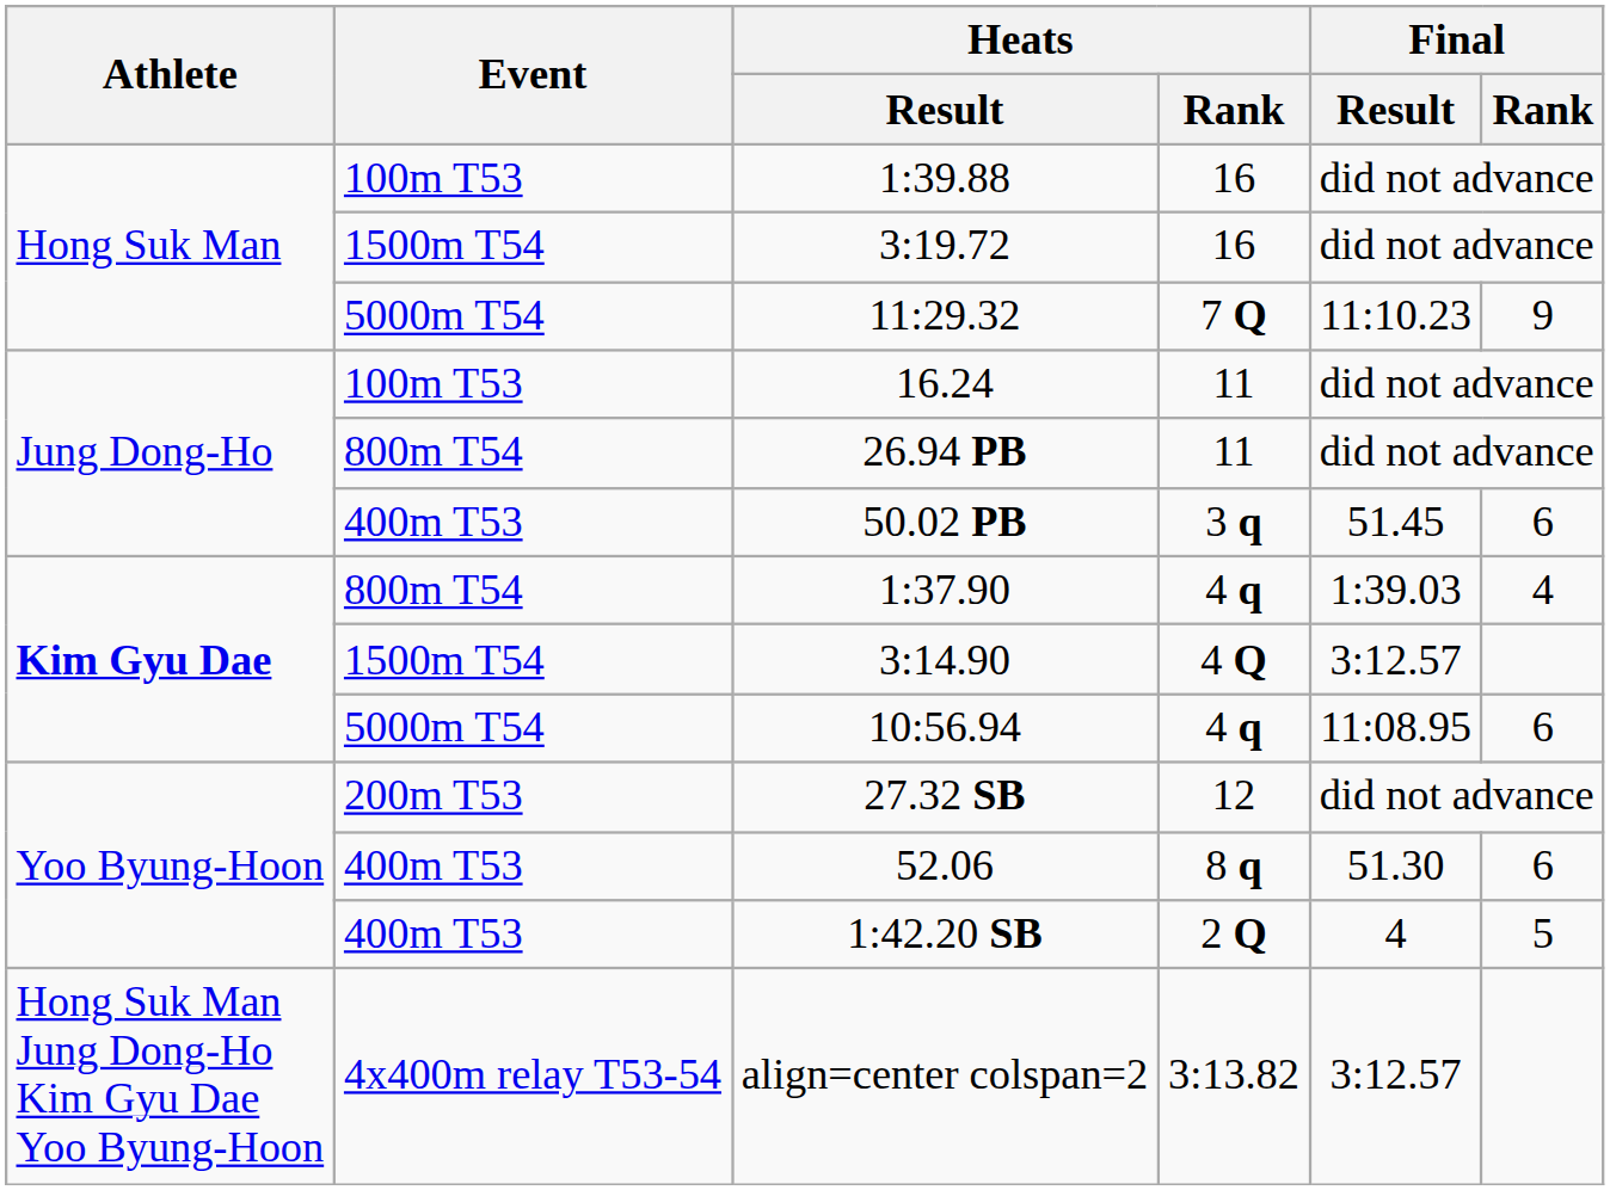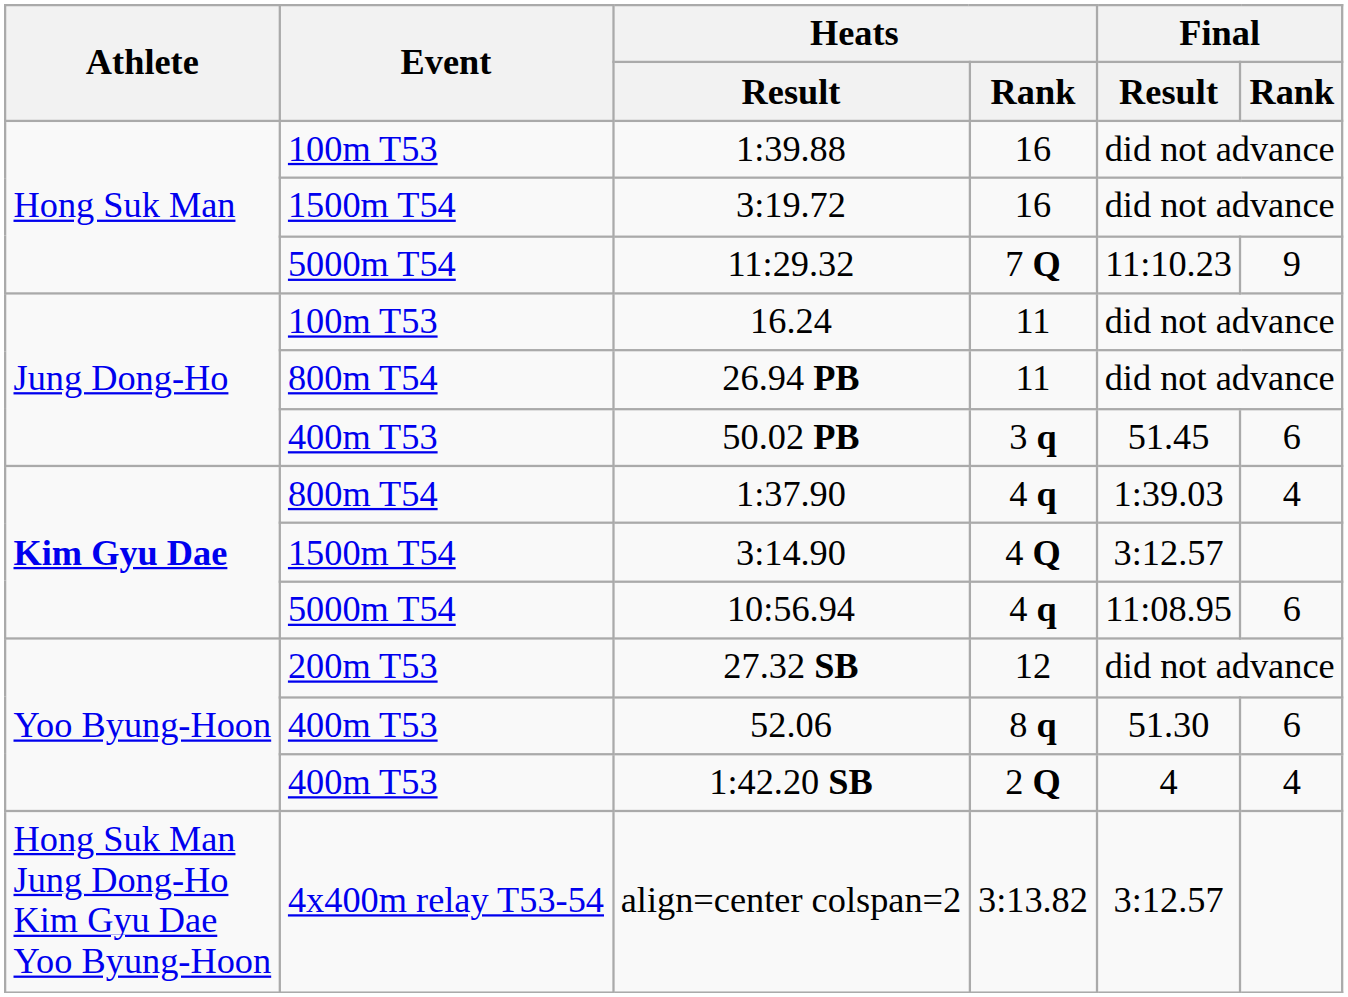1:42.20 SB | Final / Rank: 5 -> 4
